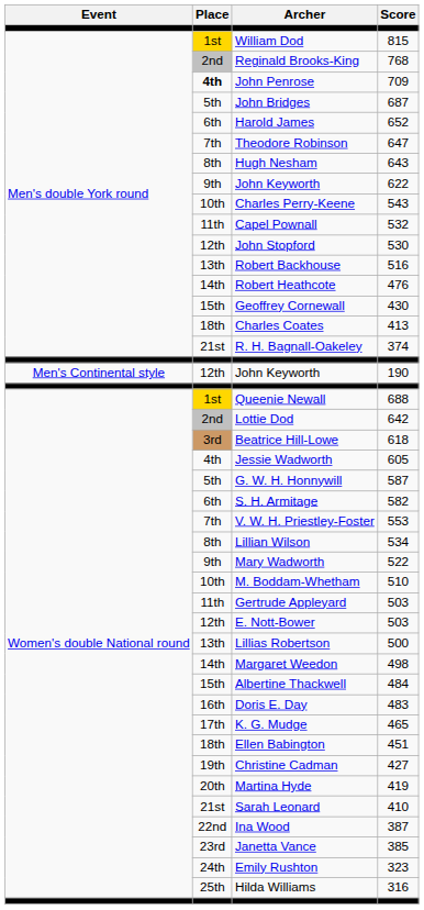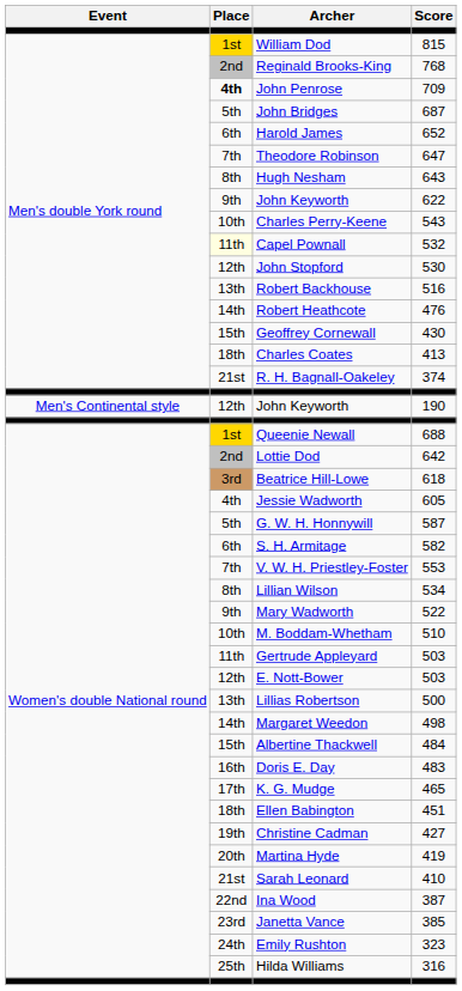Capel Pownall | Place: no background -> lightyellow background
